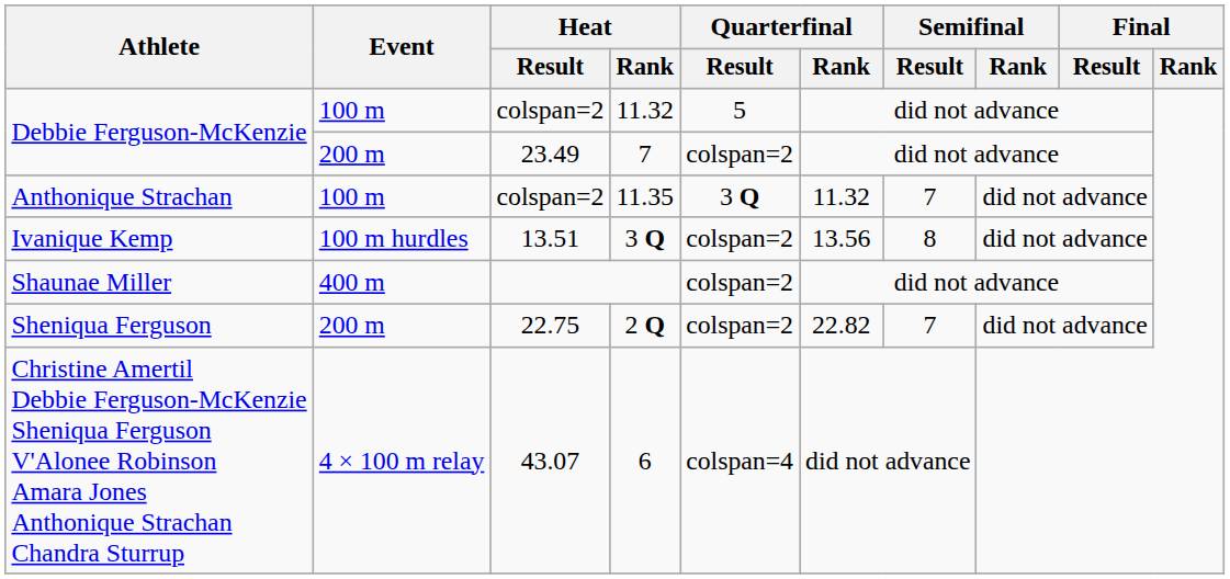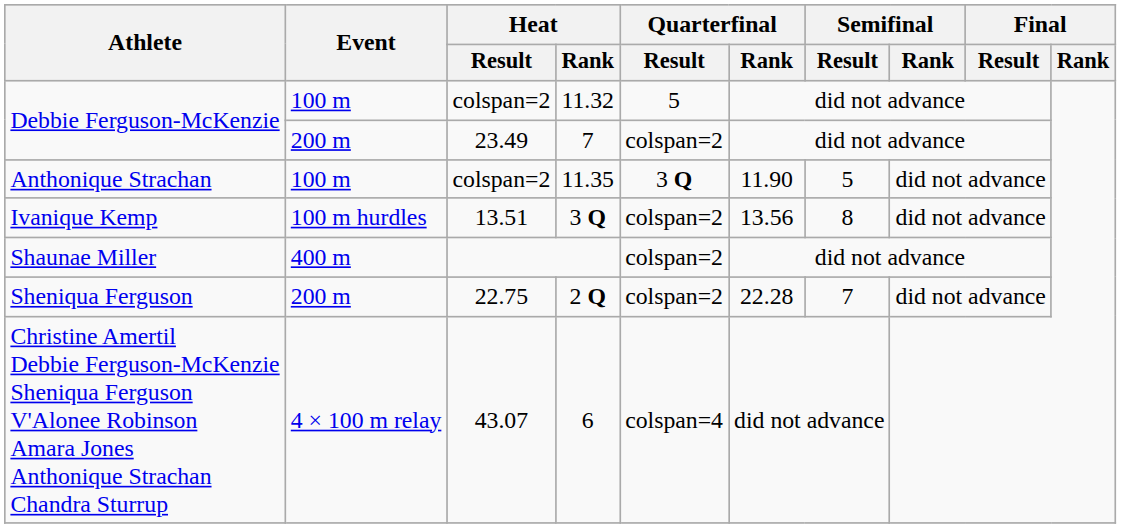11.35 | Quarterfinal / Rank: 11.32 -> 11.90
11.35 | Semifinal / Result: 7 -> 5
2 Q | Quarterfinal / Rank: 22.82 -> 22.28
